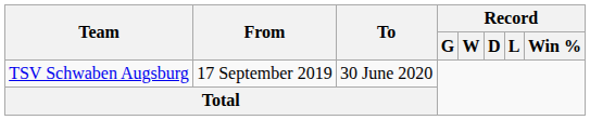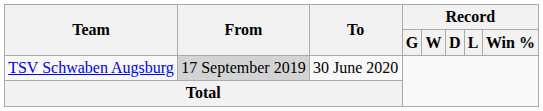TSV Schwaben Augsburg | From: no background -> lightgrey background
